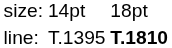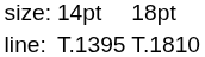line: | column 3: bold -> normal
